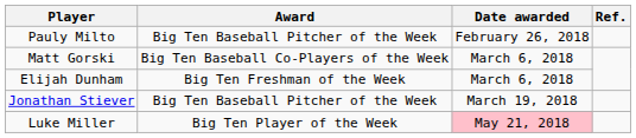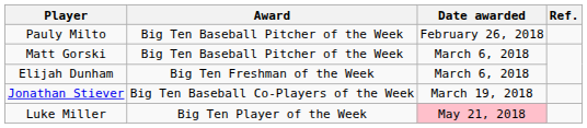Matt Gorski | Award: Big Ten Baseball Co-Players of the Week -> Big Ten Baseball Pitcher of the Week
Jonathan Stiever | Award: Big Ten Baseball Pitcher of the Week -> Big Ten Baseball Co-Players of the Week
